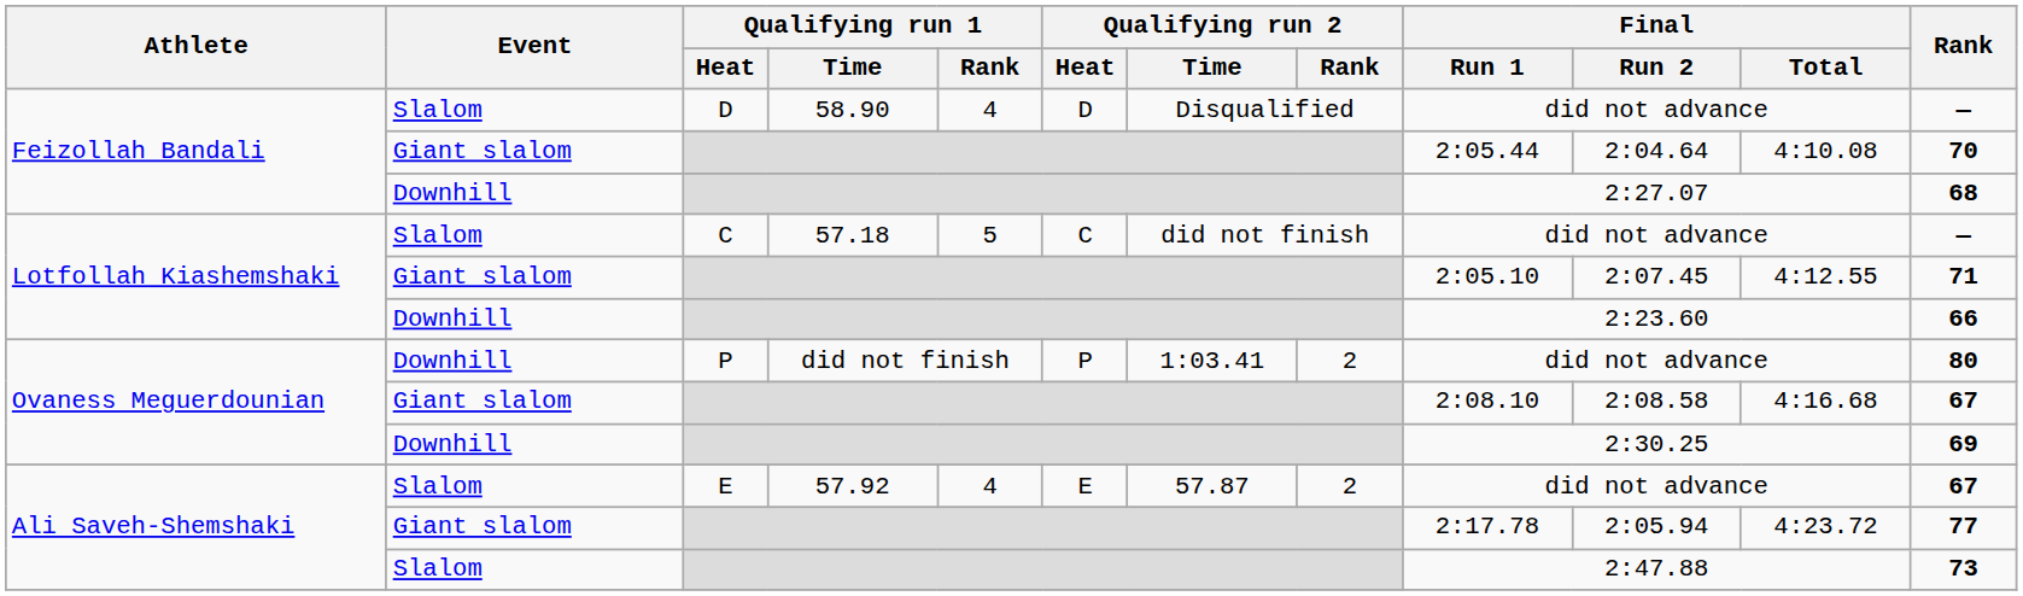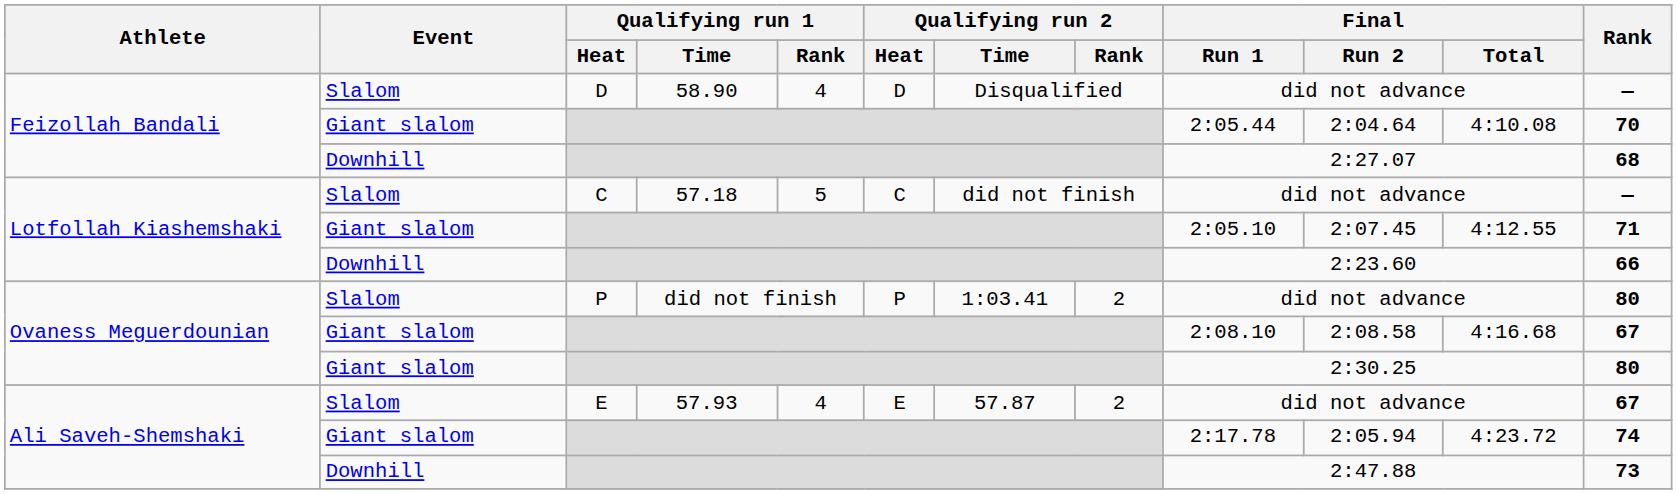row 9 | Event: Downhill -> Slalom
row 11 | Event: Downhill -> Giant slalom
row 11 | Rank: 69 -> 80
row 12 | Qualifying run 1 / Time: 57.92 -> 57.93
row 13 | Rank: 77 -> 74
row 14 | Event: Slalom -> Downhill
